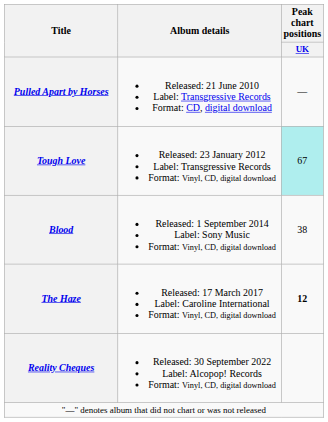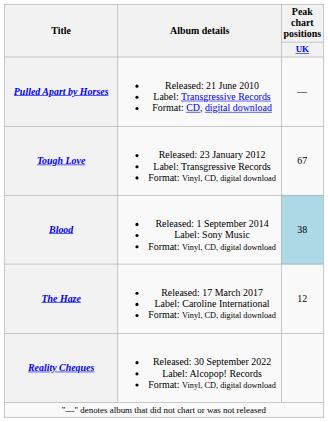Tough Love | Peak chart positions / UK: paleturquoise background -> no background
Blood | Peak chart positions / UK: no background -> lightblue background
The Haze | Peak chart positions / UK: bold -> normal
